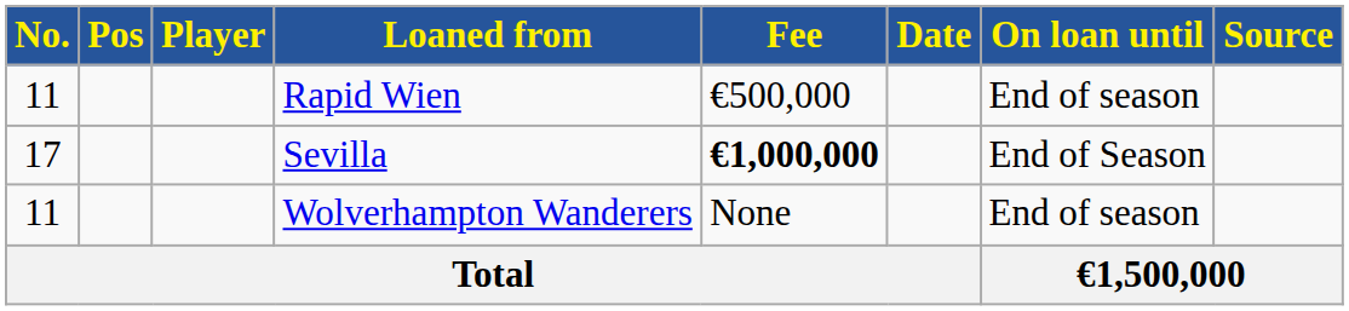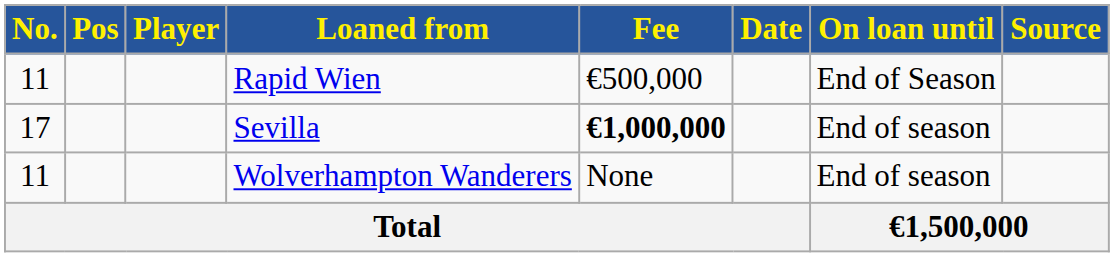Rapid Wien | On loan until: End of season -> End of Season
Sevilla | On loan until: End of Season -> End of season
